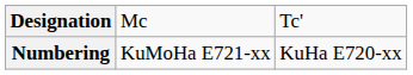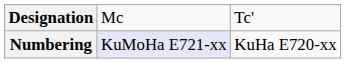Numbering | column 2: no background -> lavender background
